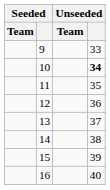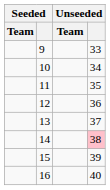10 | Unseeded: bold -> normal
14 | Unseeded: no background -> pink background
